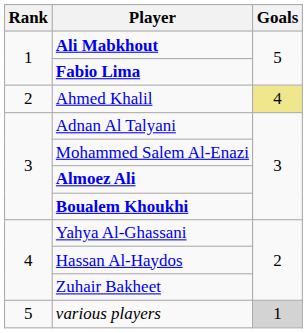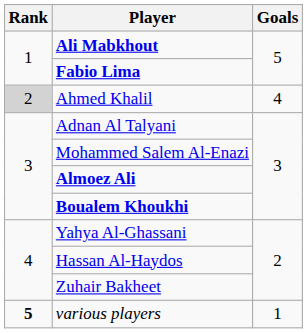Ahmed Khalil | Rank: no background -> lightgrey background
Ahmed Khalil | Goals: khaki background -> no background
various players | Rank: normal -> bold
various players | Goals: lightgrey background -> no background
